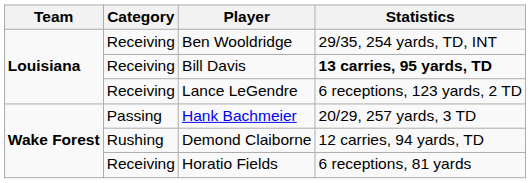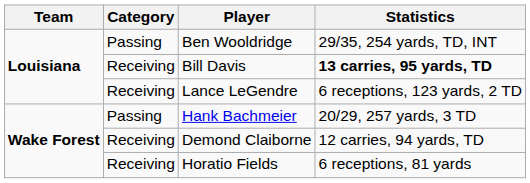Ben Wooldridge | Category: Receiving -> Passing
Demond Claiborne | Category: Rushing -> Receiving
